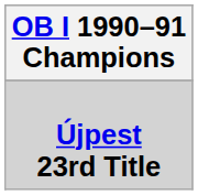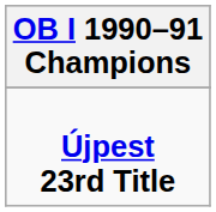row 2 | column 1: lightgrey background -> no background
